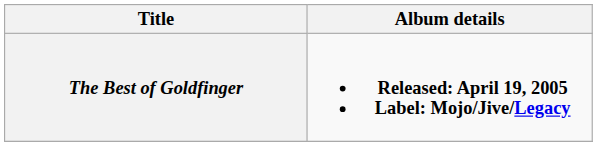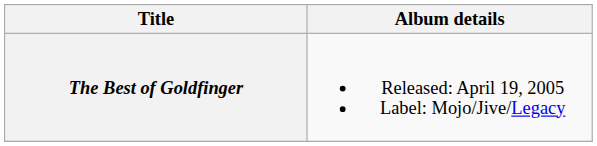The Best of Goldfinger | Album details: bold -> normal
